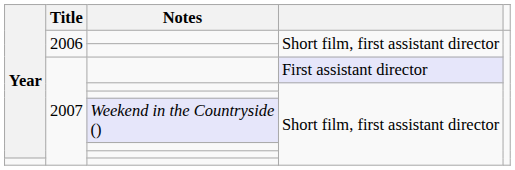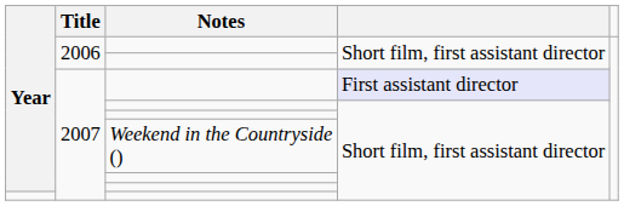row 7 | Notes: lavender background -> no background
